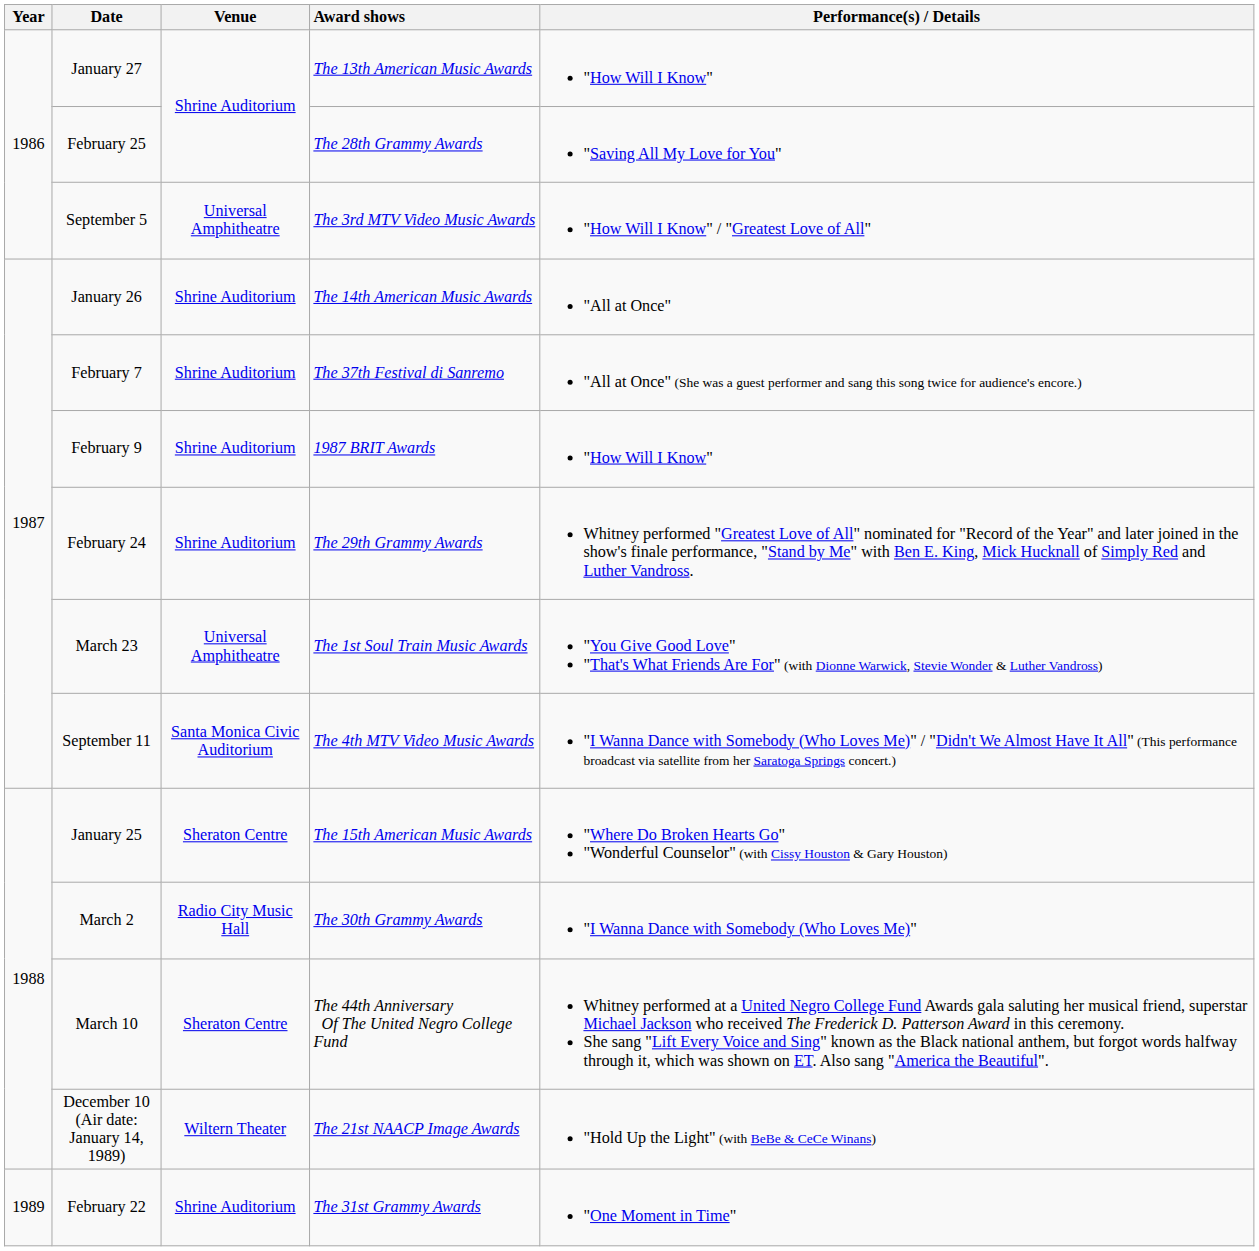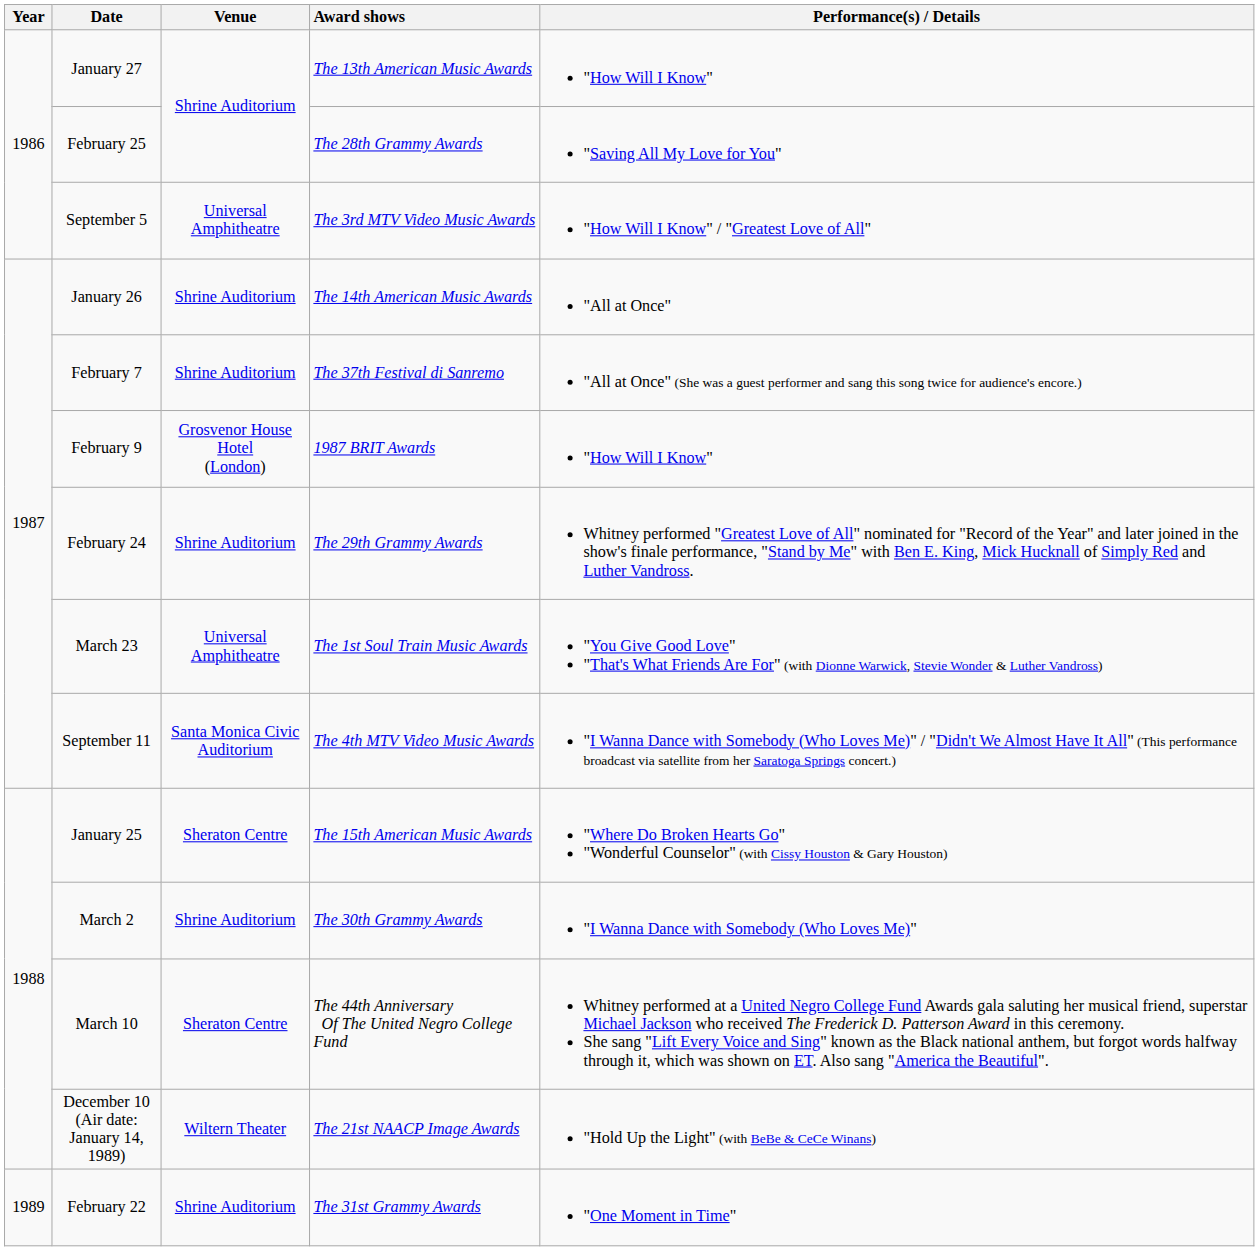February 9 | Venue: Shrine Auditorium -> Grosvenor House Hotel (London)
March 2 | Venue: Radio City Music Hall -> Shrine Auditorium
